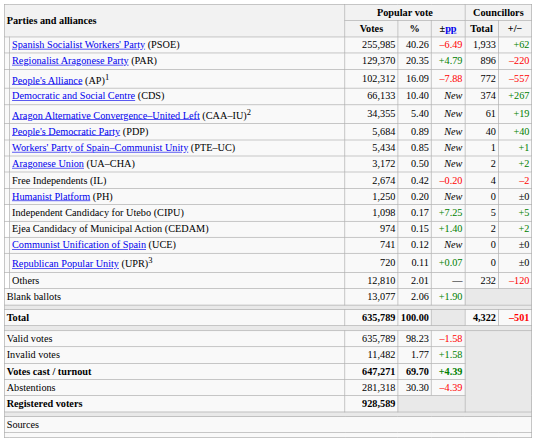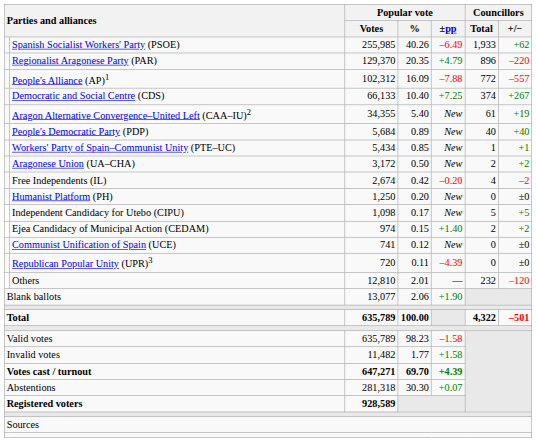Democratic and Social Centre (CDS) | Popular vote / ±pp: New -> +7.25
Independent Candidacy for Utebo (CIPU) | Popular vote / ±pp: +7.25 -> New
Republican Popular Unity (UPR)3 | Popular vote / ±pp: +0.07 -> –4.39
Abstentions | Popular vote / ±pp: –4.39 -> +0.07
